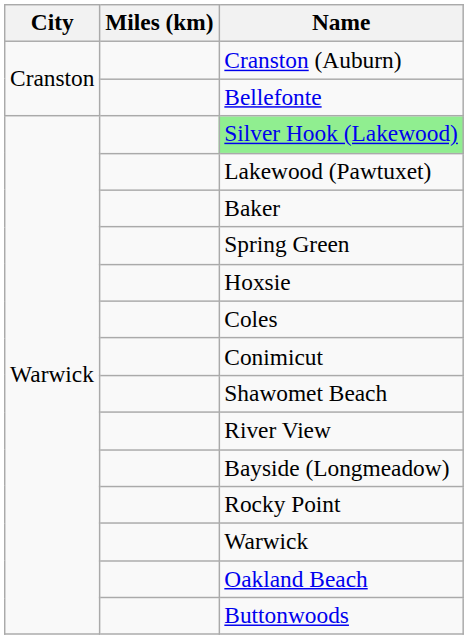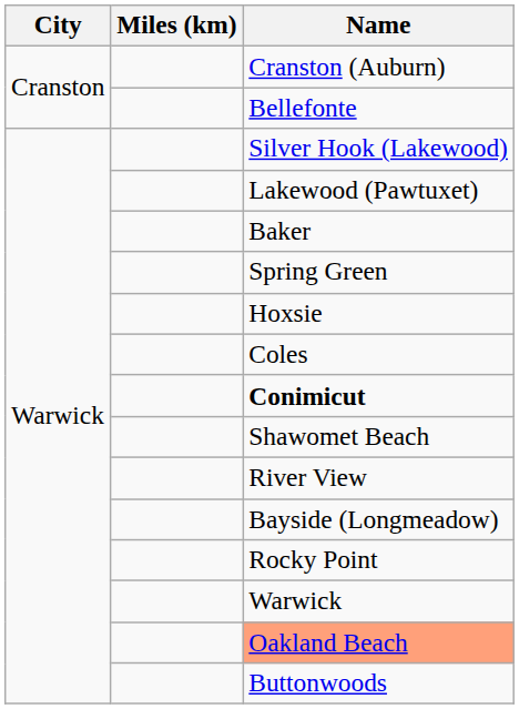Silver Hook (Lakewood) | Name: lightgreen background -> no background
Conimicut | Name: normal -> bold
Oakland Beach | Name: no background -> lightsalmon background
